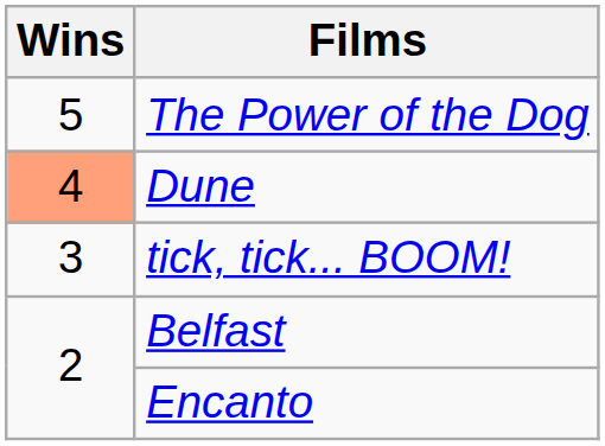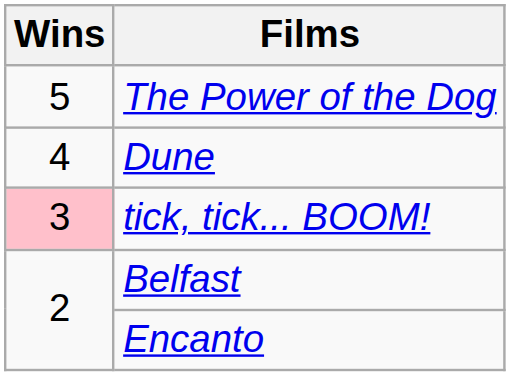Dune | Wins: lightsalmon background -> no background
tick, tick... BOOM! | Wins: no background -> pink background
